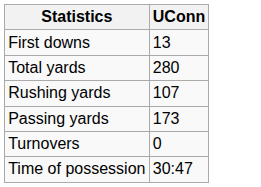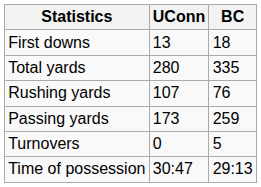+ column: BC | 18 | 335 | 76 | 259 | 5 | 29:13
